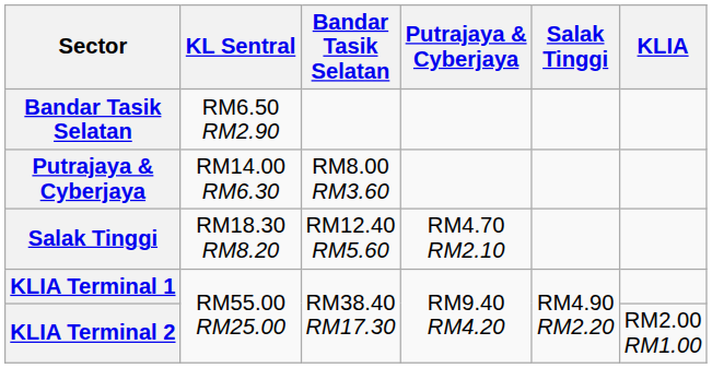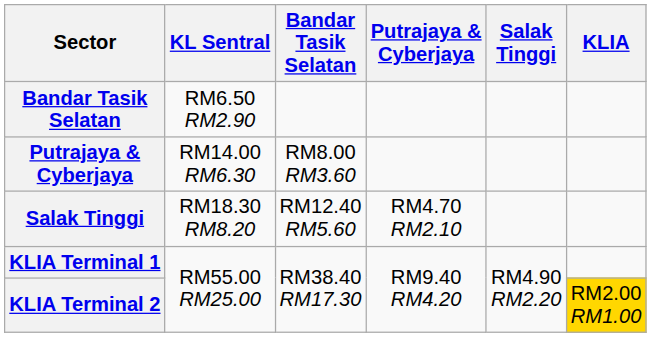KLIA Terminal 2 | KLIA: no background -> gold background
